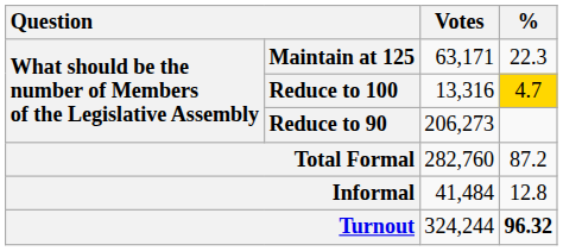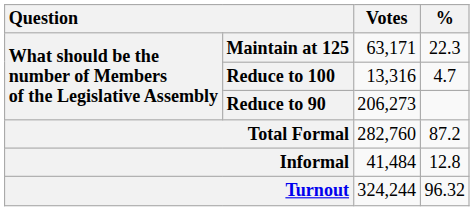Reduce to 100 | %: gold background -> no background
Turnout | %: bold -> normal
